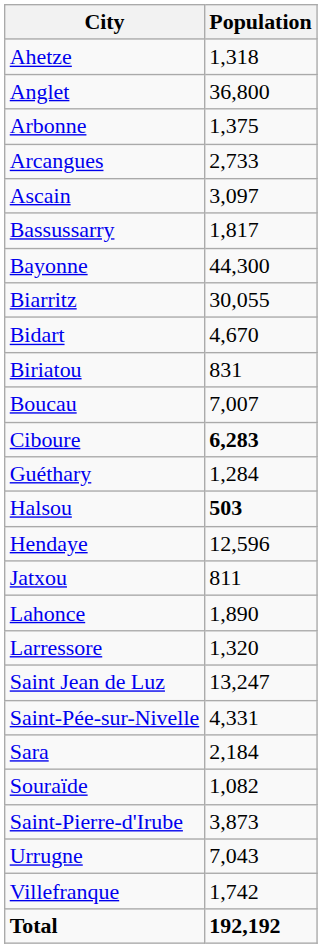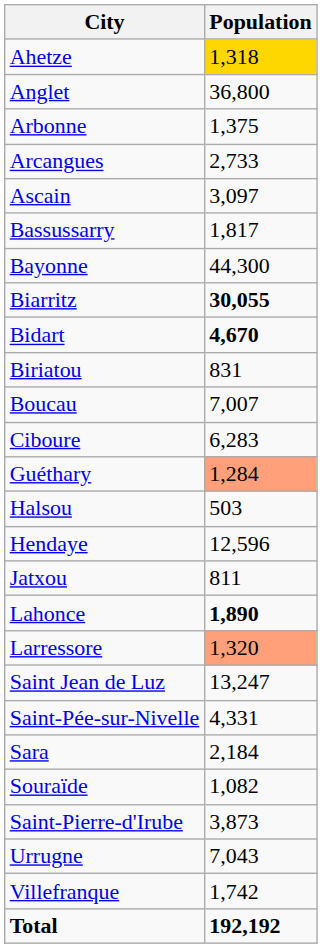Ahetze | Population: no background -> gold background
Biarritz | Population: normal -> bold
Bidart | Population: normal -> bold
Ciboure | Population: bold -> normal
Guéthary | Population: no background -> lightsalmon background
Halsou | Population: bold -> normal
Lahonce | Population: normal -> bold
Larressore | Population: no background -> lightsalmon background
